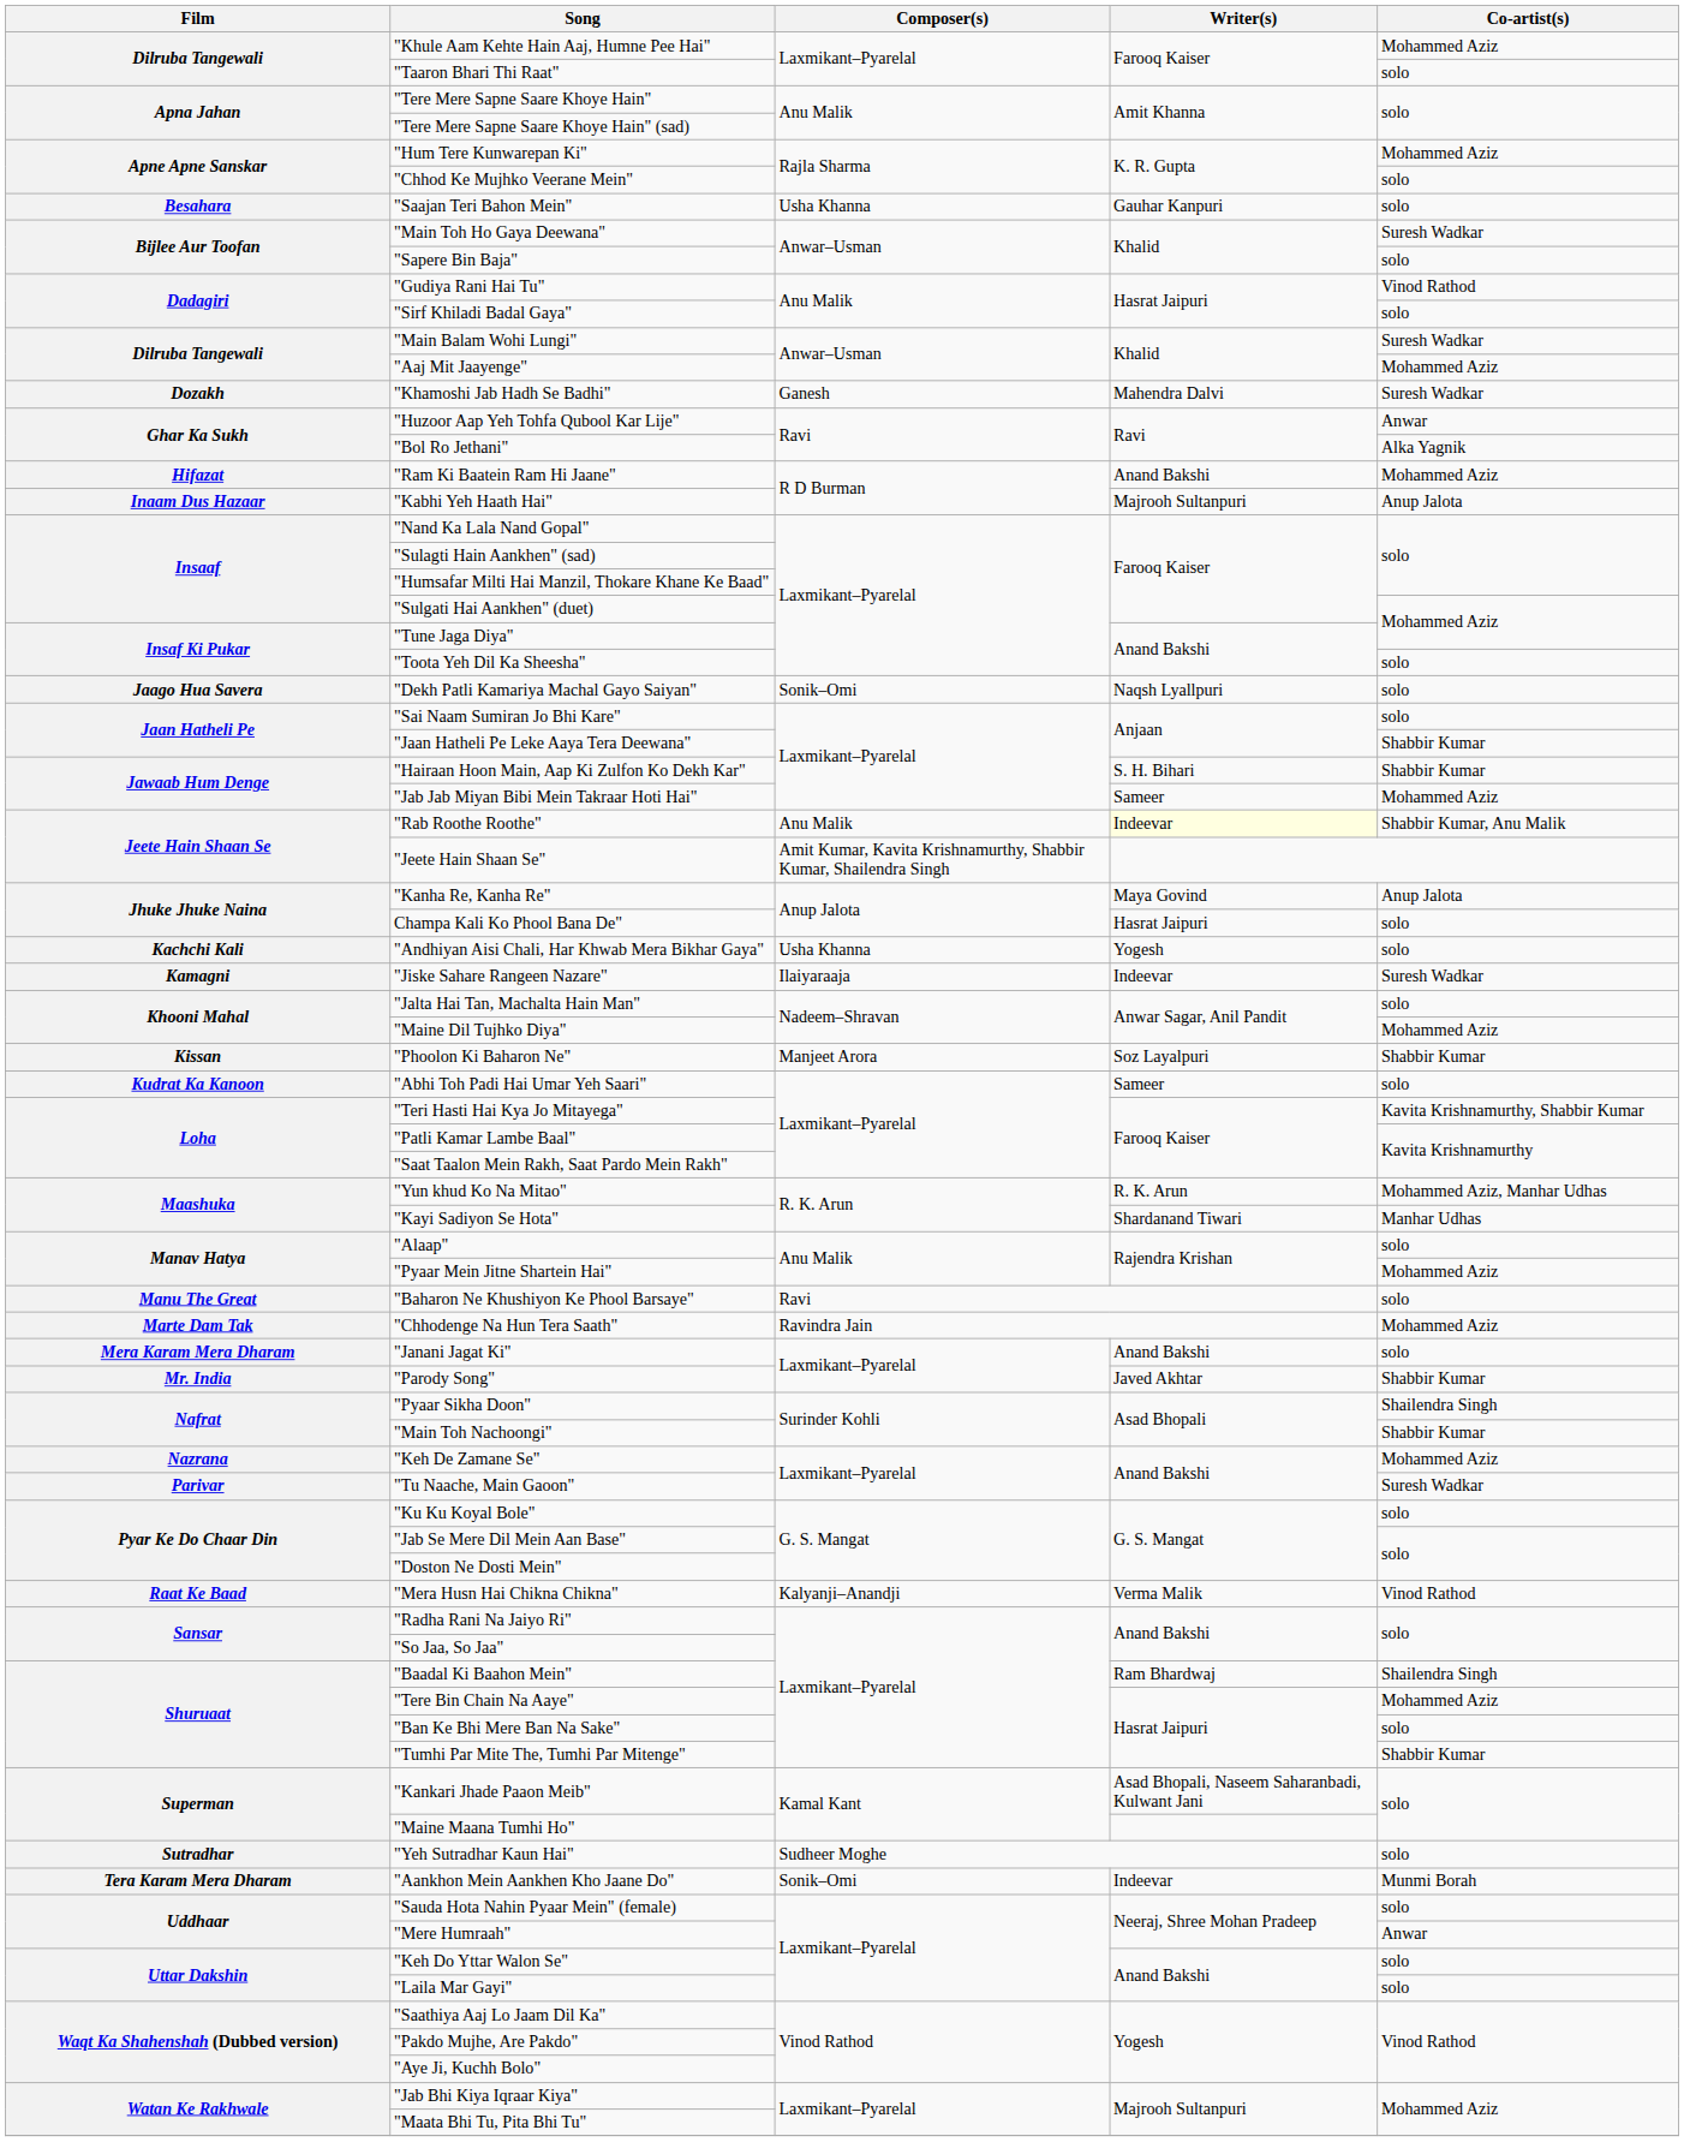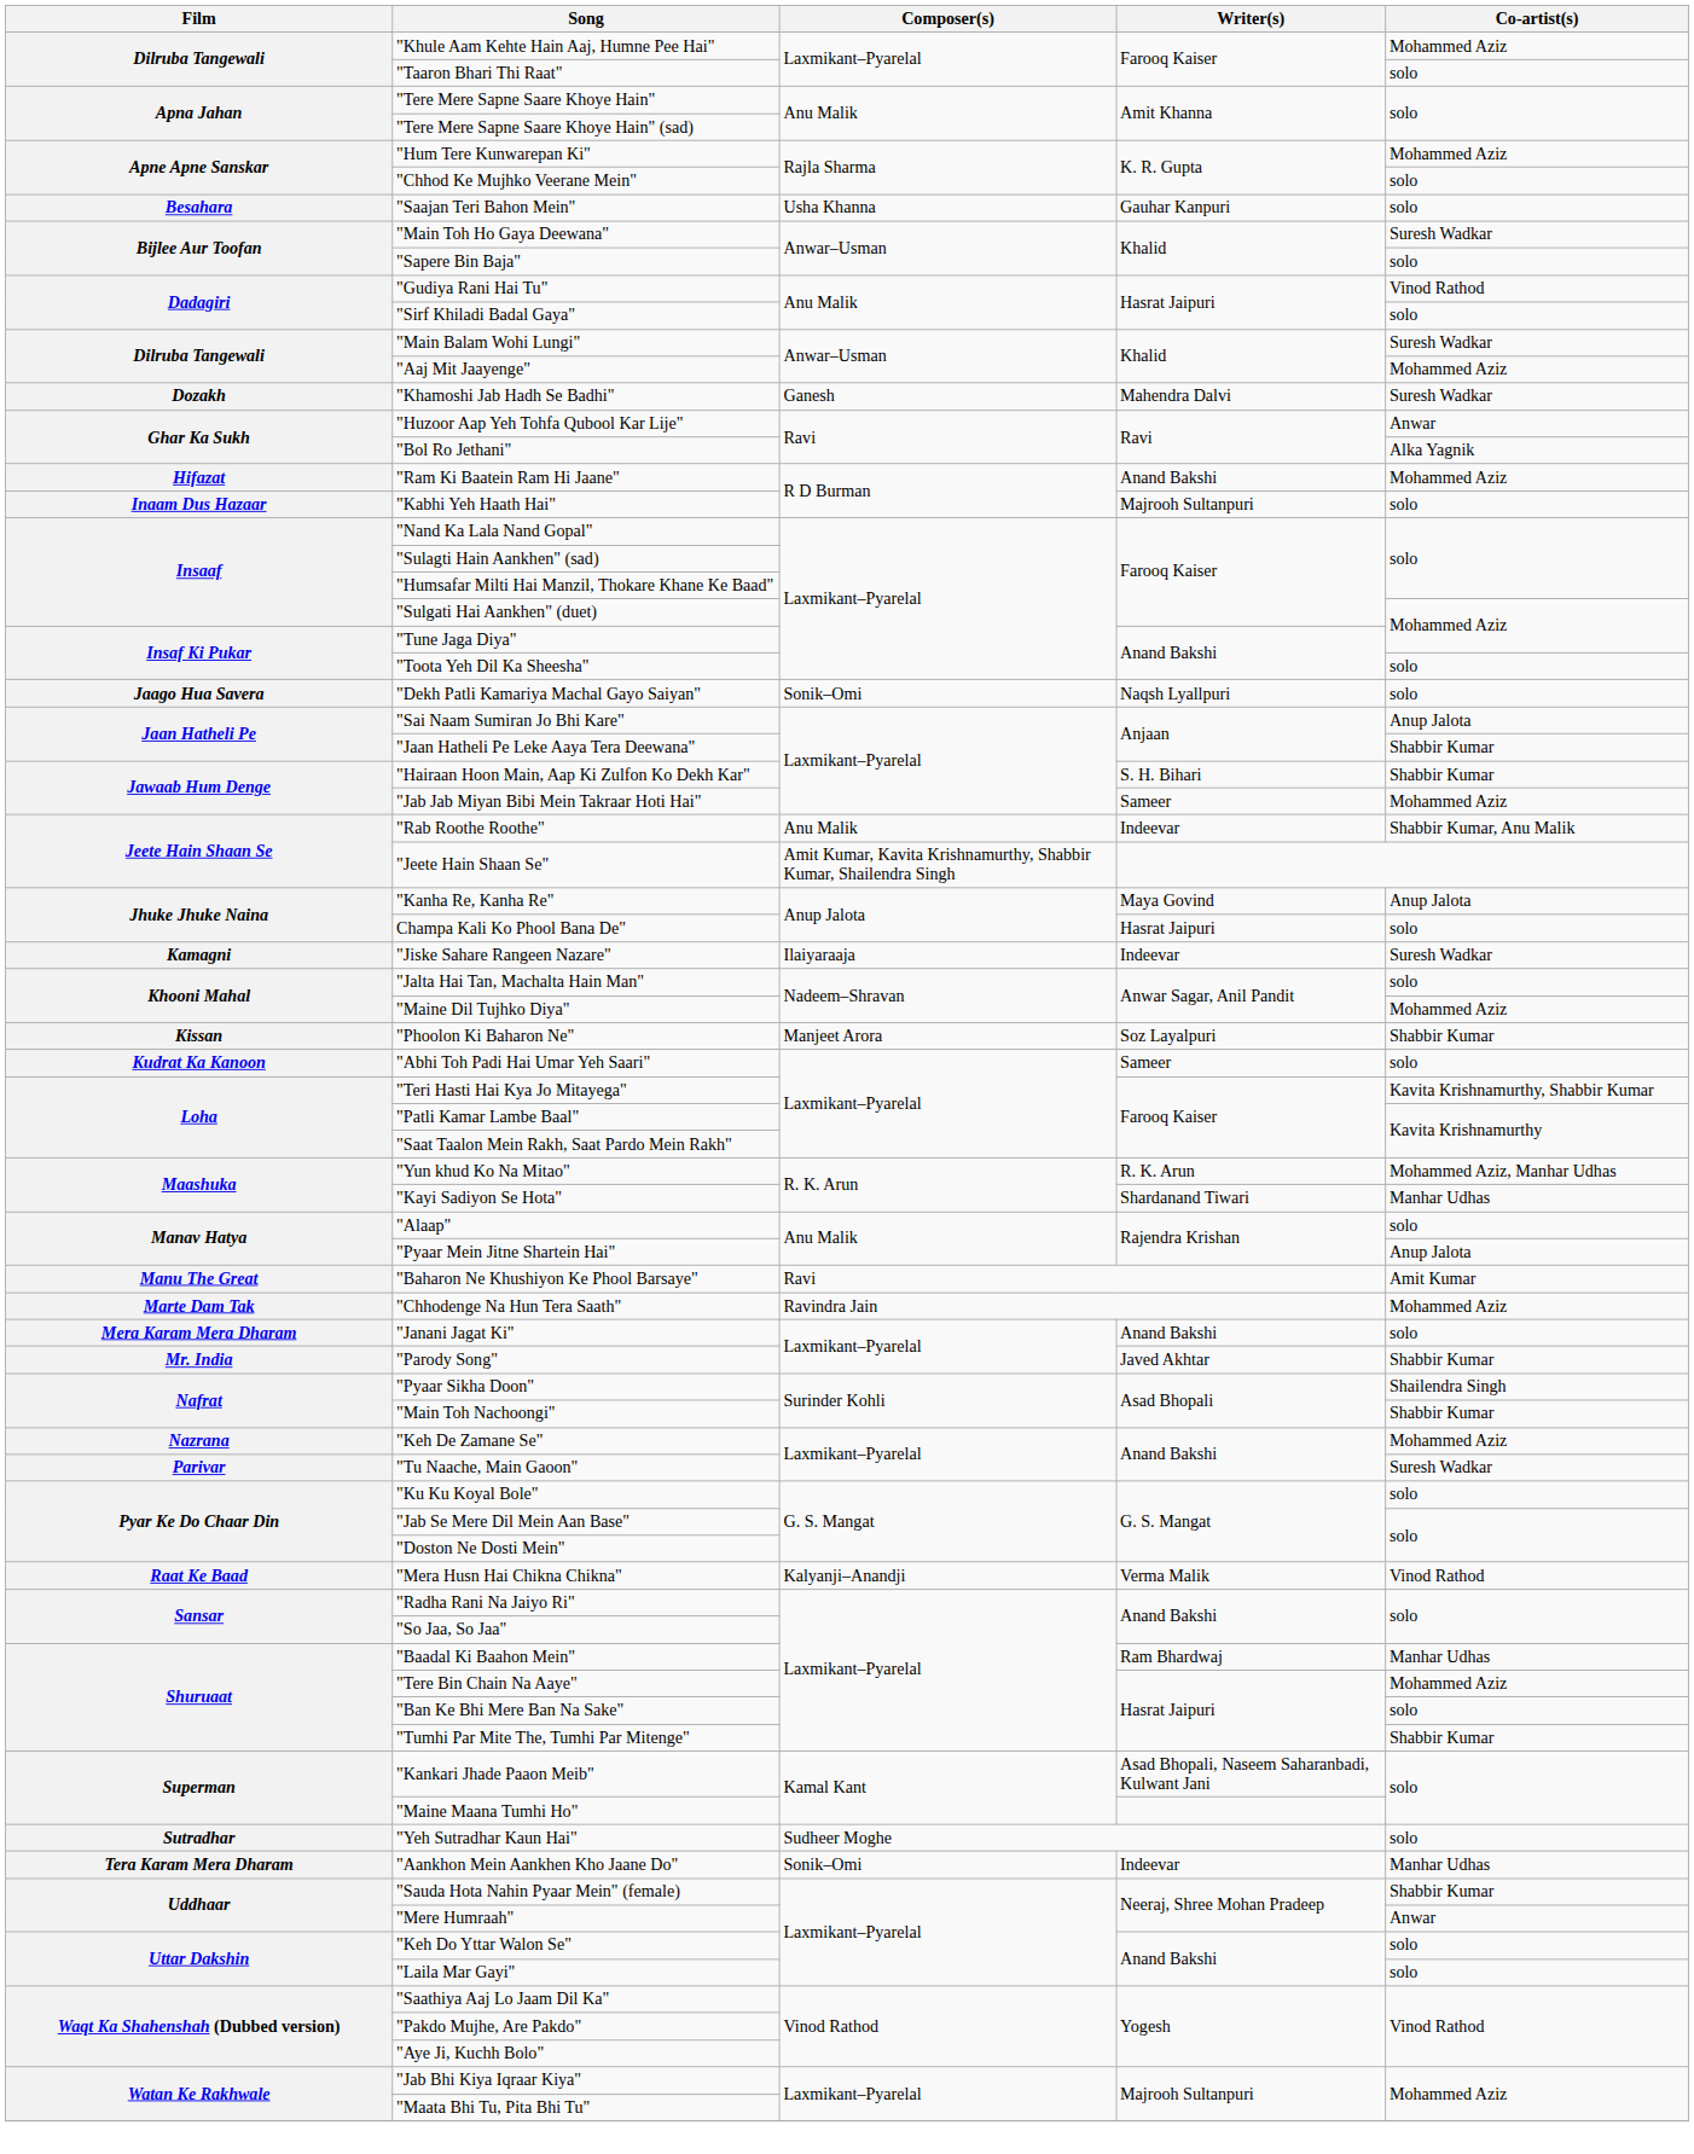"Kabhi Yeh Haath Hai" | Co-artist(s): Anup Jalota -> solo
"Sai Naam Sumiran Jo Bhi Kare" | Co-artist(s): solo -> Anup Jalota
"Rab Roothe Roothe" | Writer(s): lightyellow background -> no background
- row: Kachchi Kali | "Andhiyan Aisi Chali, Har Khwab Mera Bikhar Gaya" | Usha Khanna | Yogesh | solo
"Pyaar Mein Jitne Shartein Hai" | Co-artist(s): Mohammed Aziz -> Anup Jalota
"Baharon Ne Khushiyon Ke Phool Barsaye" | Co-artist(s): solo -> Amit Kumar
"Baadal Ki Baahon Mein" | Co-artist(s): Shailendra Singh -> Manhar Udhas
"Aankhon Mein Aankhen Kho Jaane Do" | Co-artist(s): Munmi Borah -> Manhar Udhas
"Sauda Hota Nahin Pyaar Mein" (female) | Co-artist(s): solo -> Shabbir Kumar
